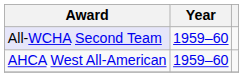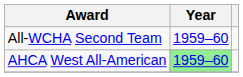row 2 | Award: lavender background -> no background
row 3 | Year: no background -> lightgreen background
